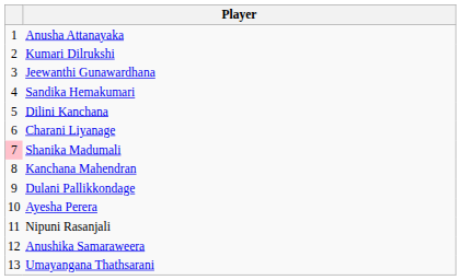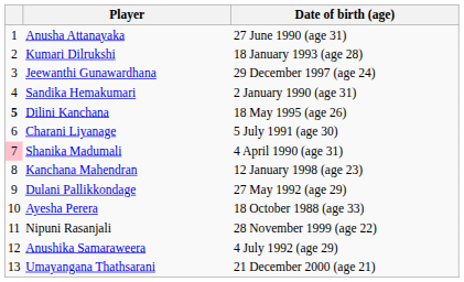+ column: Date of birth (age) | 27 June 1990 (age 31) | 18 January 1993 (age 28) | 29 December 1997 (age 24) | 2 January 1990 (age 31) | 18 May 1995 (age 26) | 5 July 1991 (age 30) | 4 April 1990 (age 31) | 12 January 1998 (age 23) | 27 May 1992 (age 29) | 18 October 1988 (age 33) | 28 November 1999 (age 22) | 4 July 1992 (age 29) | 21 December 2000 (age 21)
Dilini Kanchana | column 1: normal -> bold
